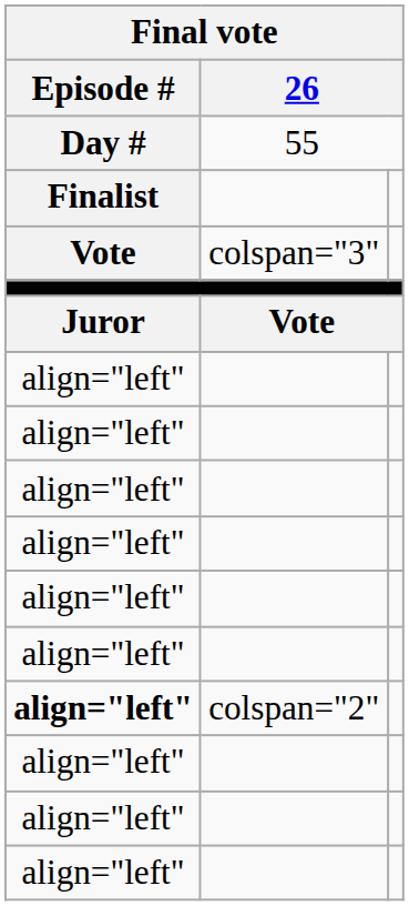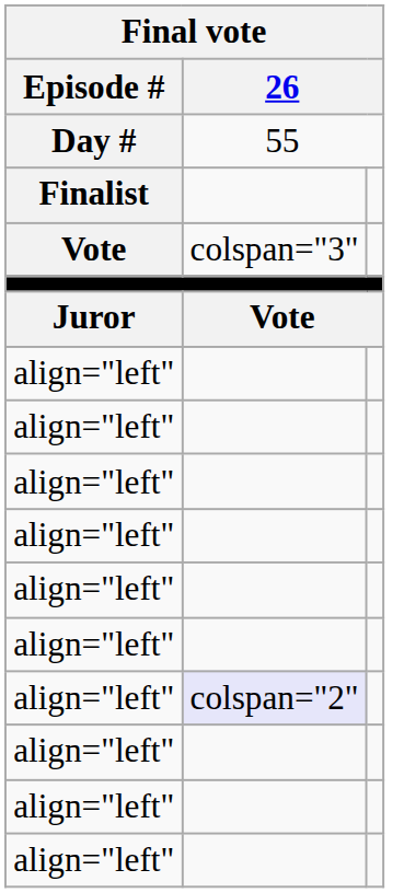align="left" / colspan="2" | Episode #: bold -> normal
align="left" / colspan="2" | column 2: no background -> lavender background
